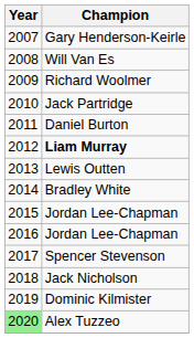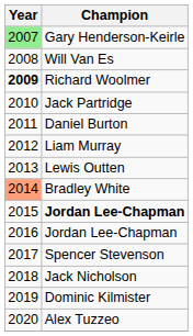row 2 | Year: no background -> lightgreen background
row 4 | Year: normal -> bold
row 7 | Champion: bold -> normal
row 9 | Year: no background -> lightsalmon background
row 10 | Champion: normal -> bold
row 15 | Year: lightgreen background -> no background
